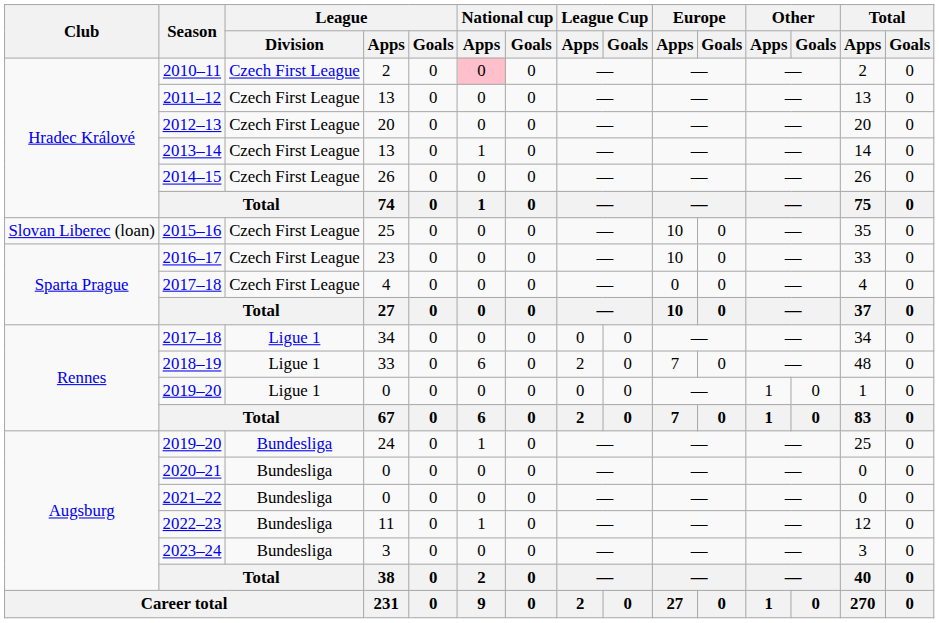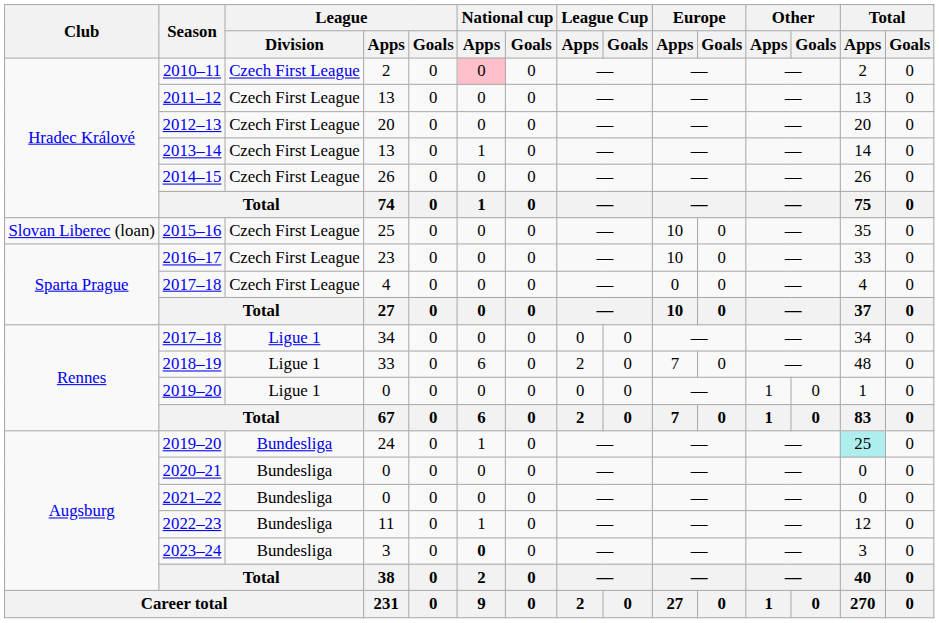2019–20 / 24 | Total / Apps: no background -> paleturquoise background
2023–24 | National cup / Apps: normal -> bold
